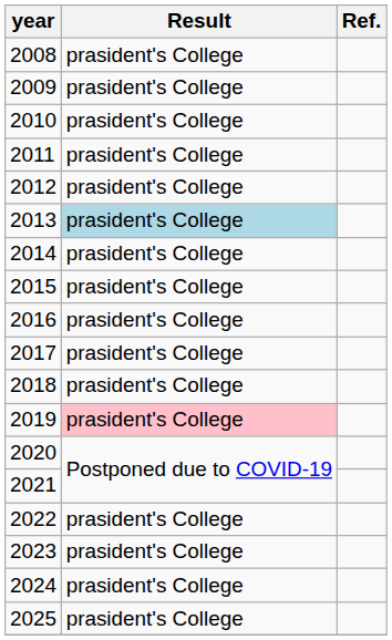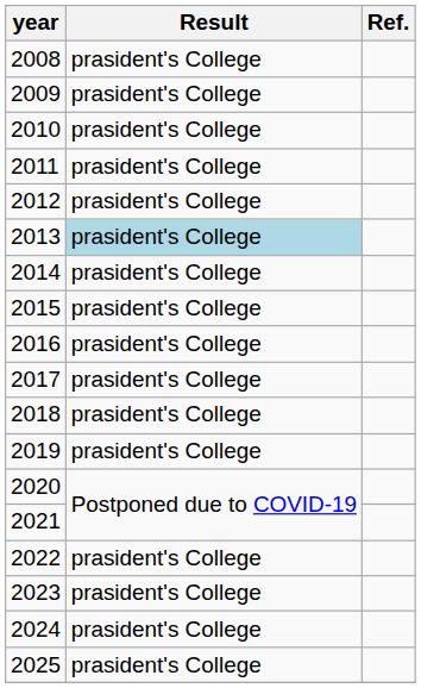2019 | Result: pink background -> no background
